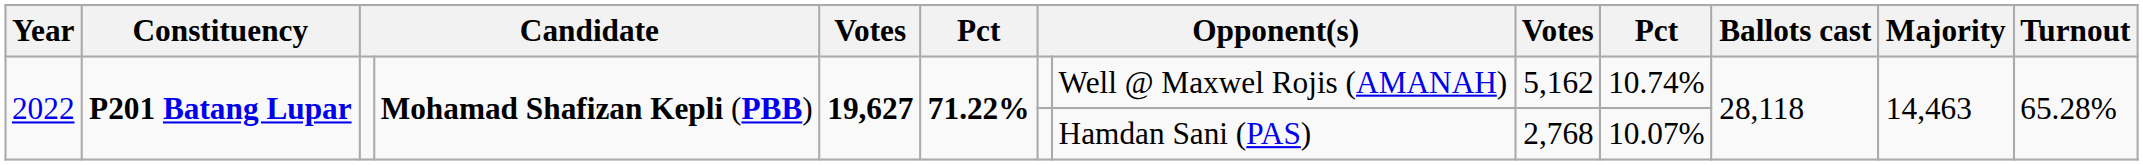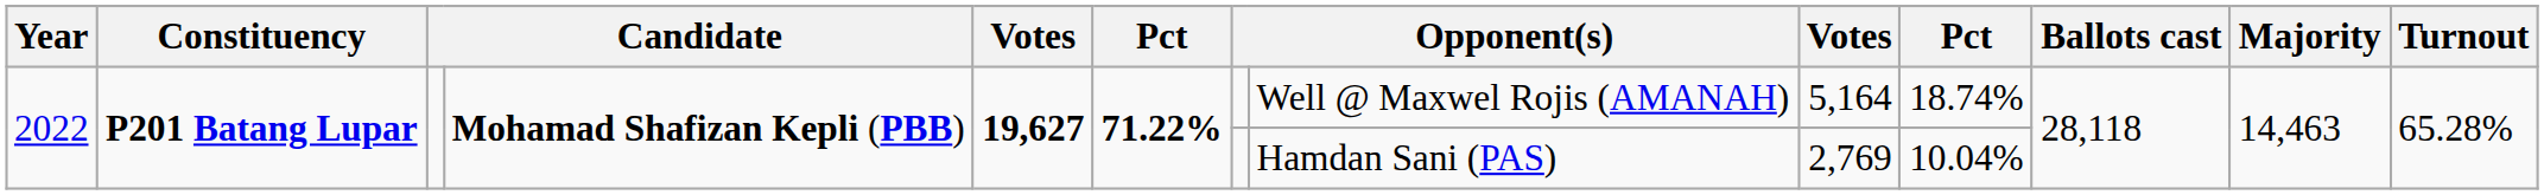row 2 | column 9: 5,162 -> 5,164
row 2 | column 10: 10.74% -> 18.74%
row 3 | column 9: 2,768 -> 2,769
row 3 | column 10: 10.07% -> 10.04%
